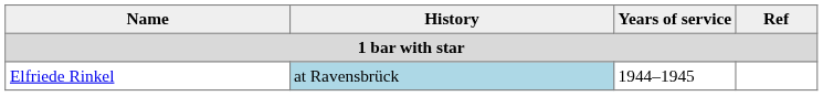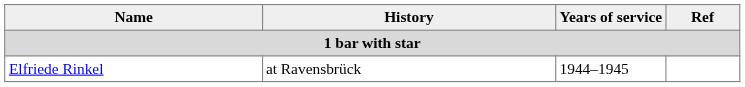Elfriede Rinkel | History: lightblue background -> no background
